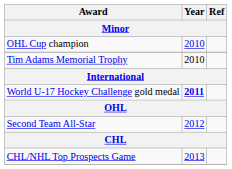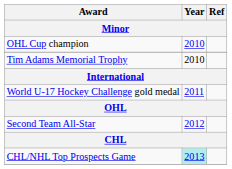World U-17 Hockey Challenge gold medal | Year: bold -> normal
CHL/NHL Top Prospects Game | Year: no background -> paleturquoise background
